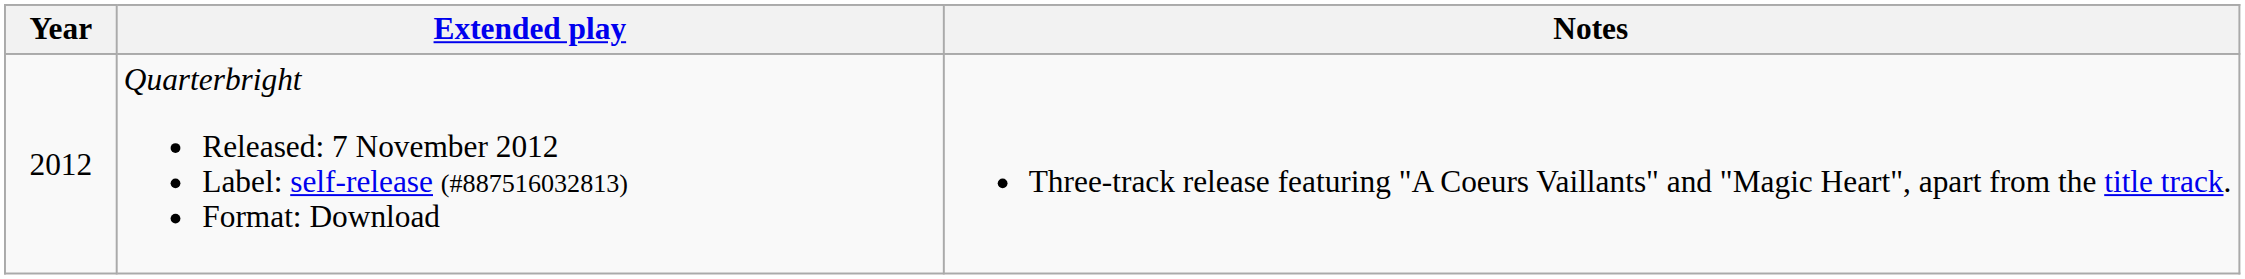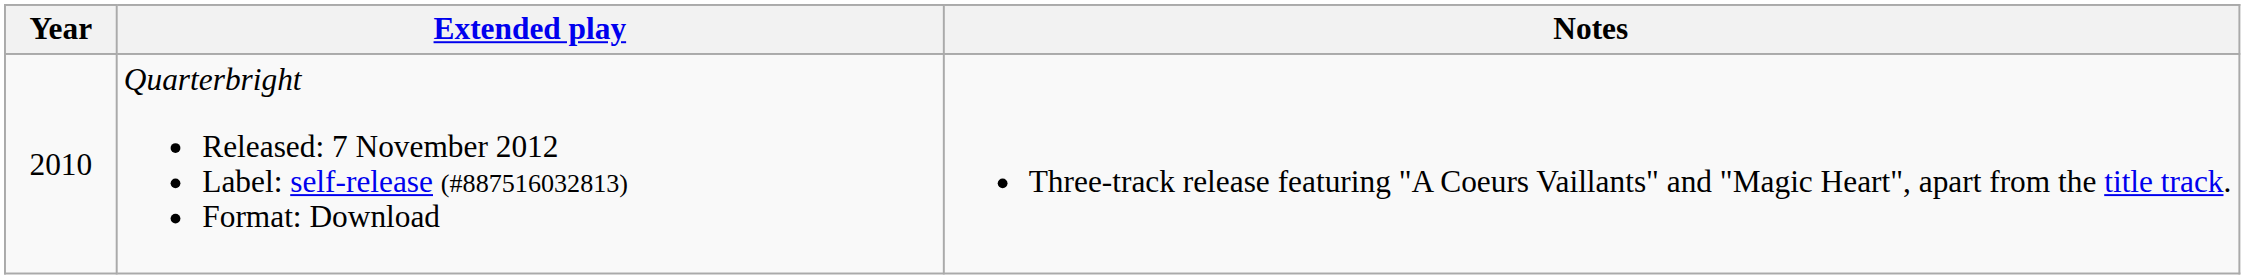row 2 | Year: 2012 -> 2010
